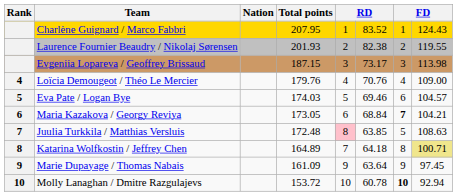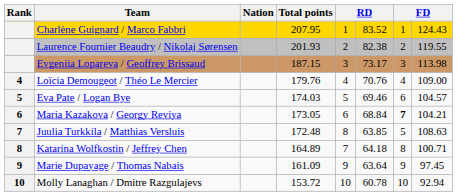Juulia Turkkila / Matthias Versluis | column 5: pink background -> no background
Katarina Wolfkostin / Jeffrey Chen | column 8: khaki background -> no background
Molly Lanaghan / Dmitre Razgulajevs | column 7: bold -> normal
